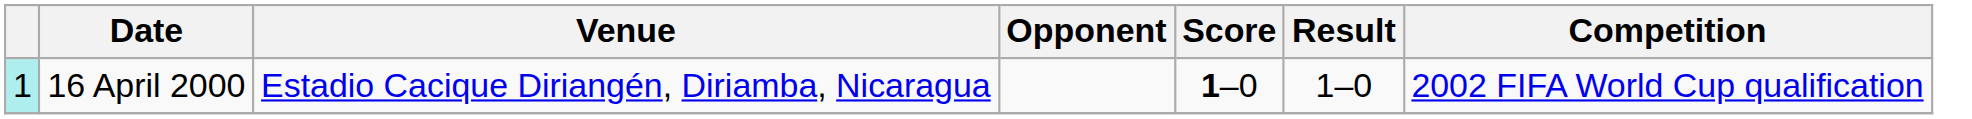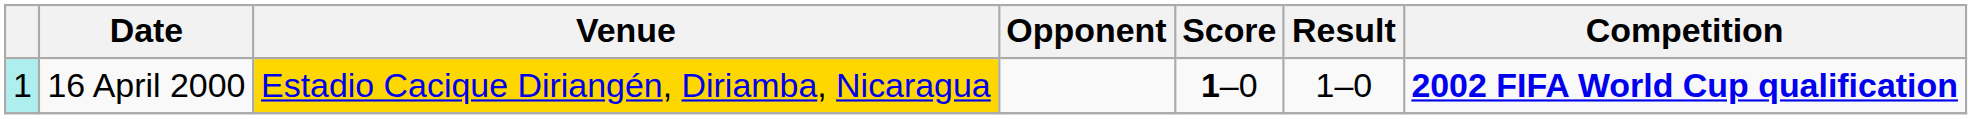16 April 2000 | Venue: no background -> gold background
16 April 2000 | Competition: normal -> bold
